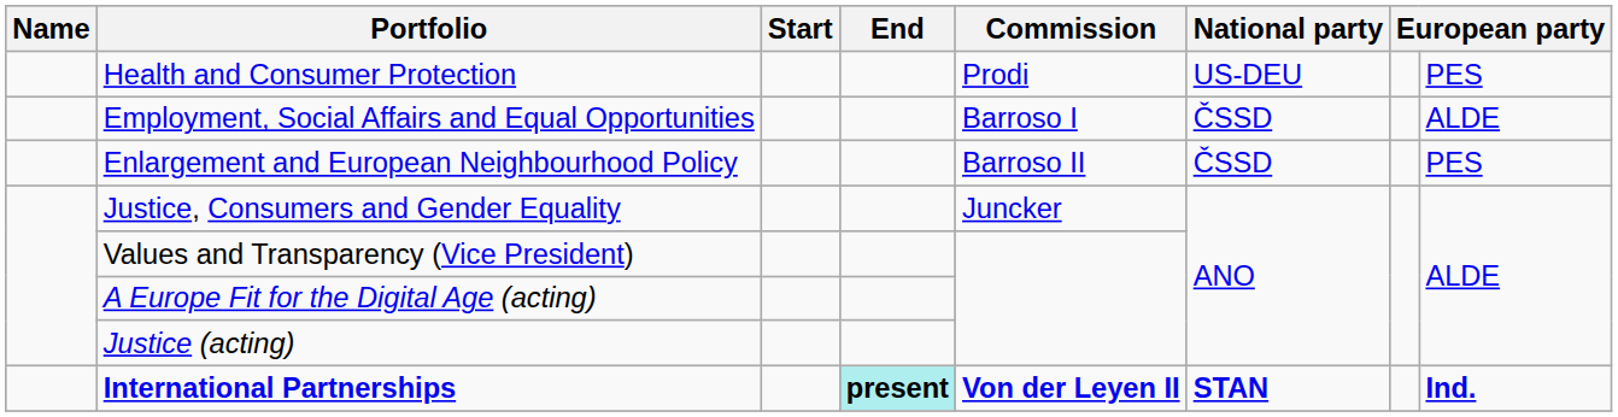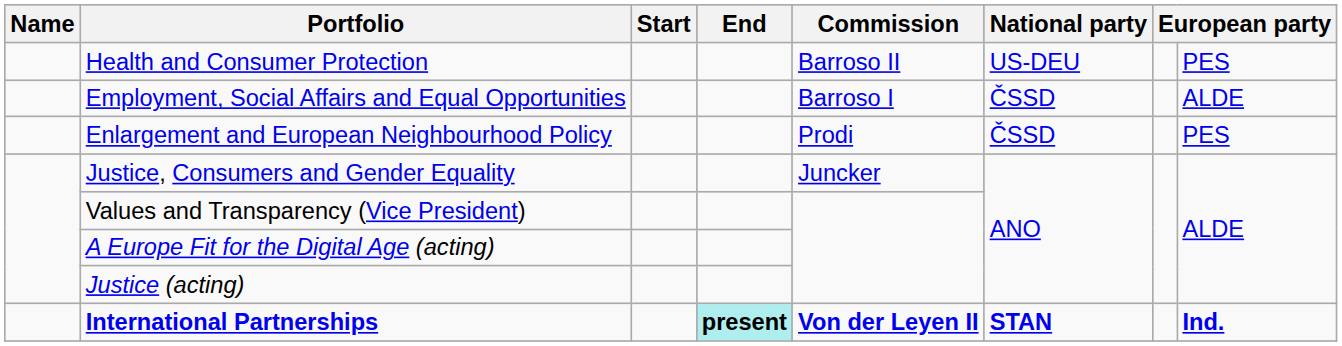Health and Consumer Protection | Commission: Prodi -> Barroso II
Enlargement and European Neighbourhood Policy | Commission: Barroso II -> Prodi
